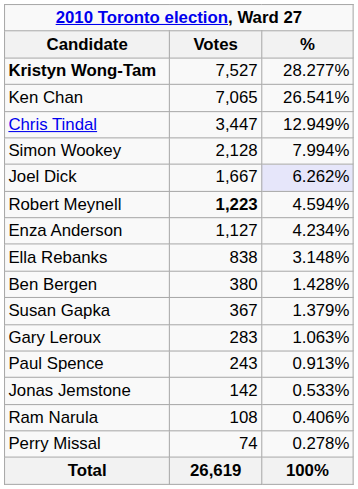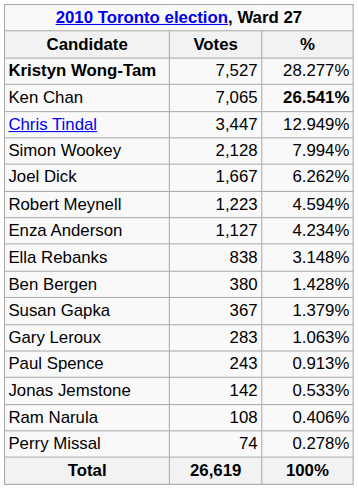Ken Chan | %: normal -> bold
Joel Dick | %: lavender background -> no background
Robert Meynell | Votes: bold -> normal
